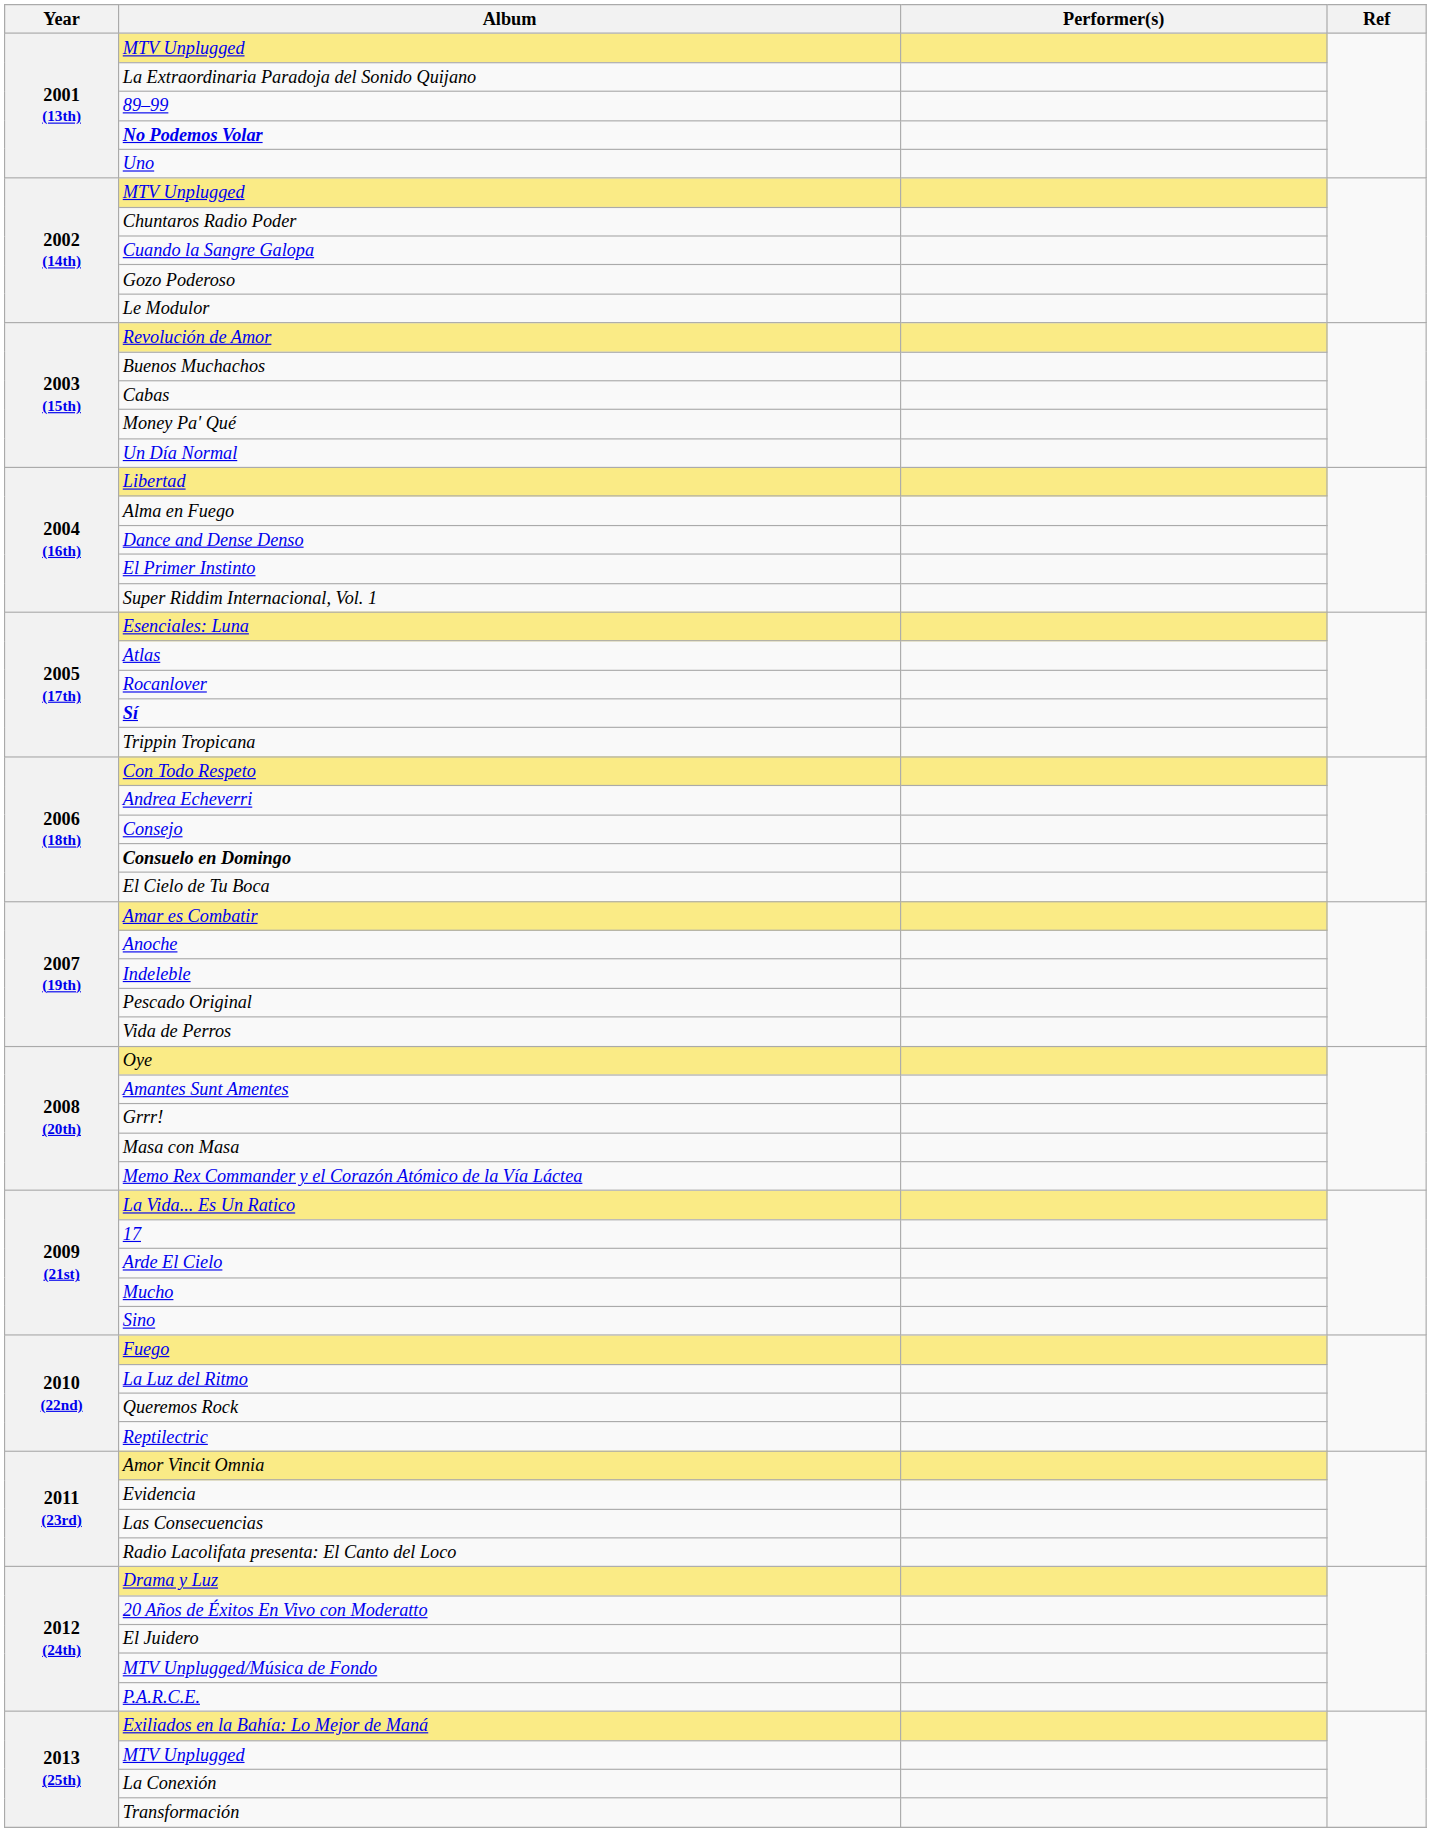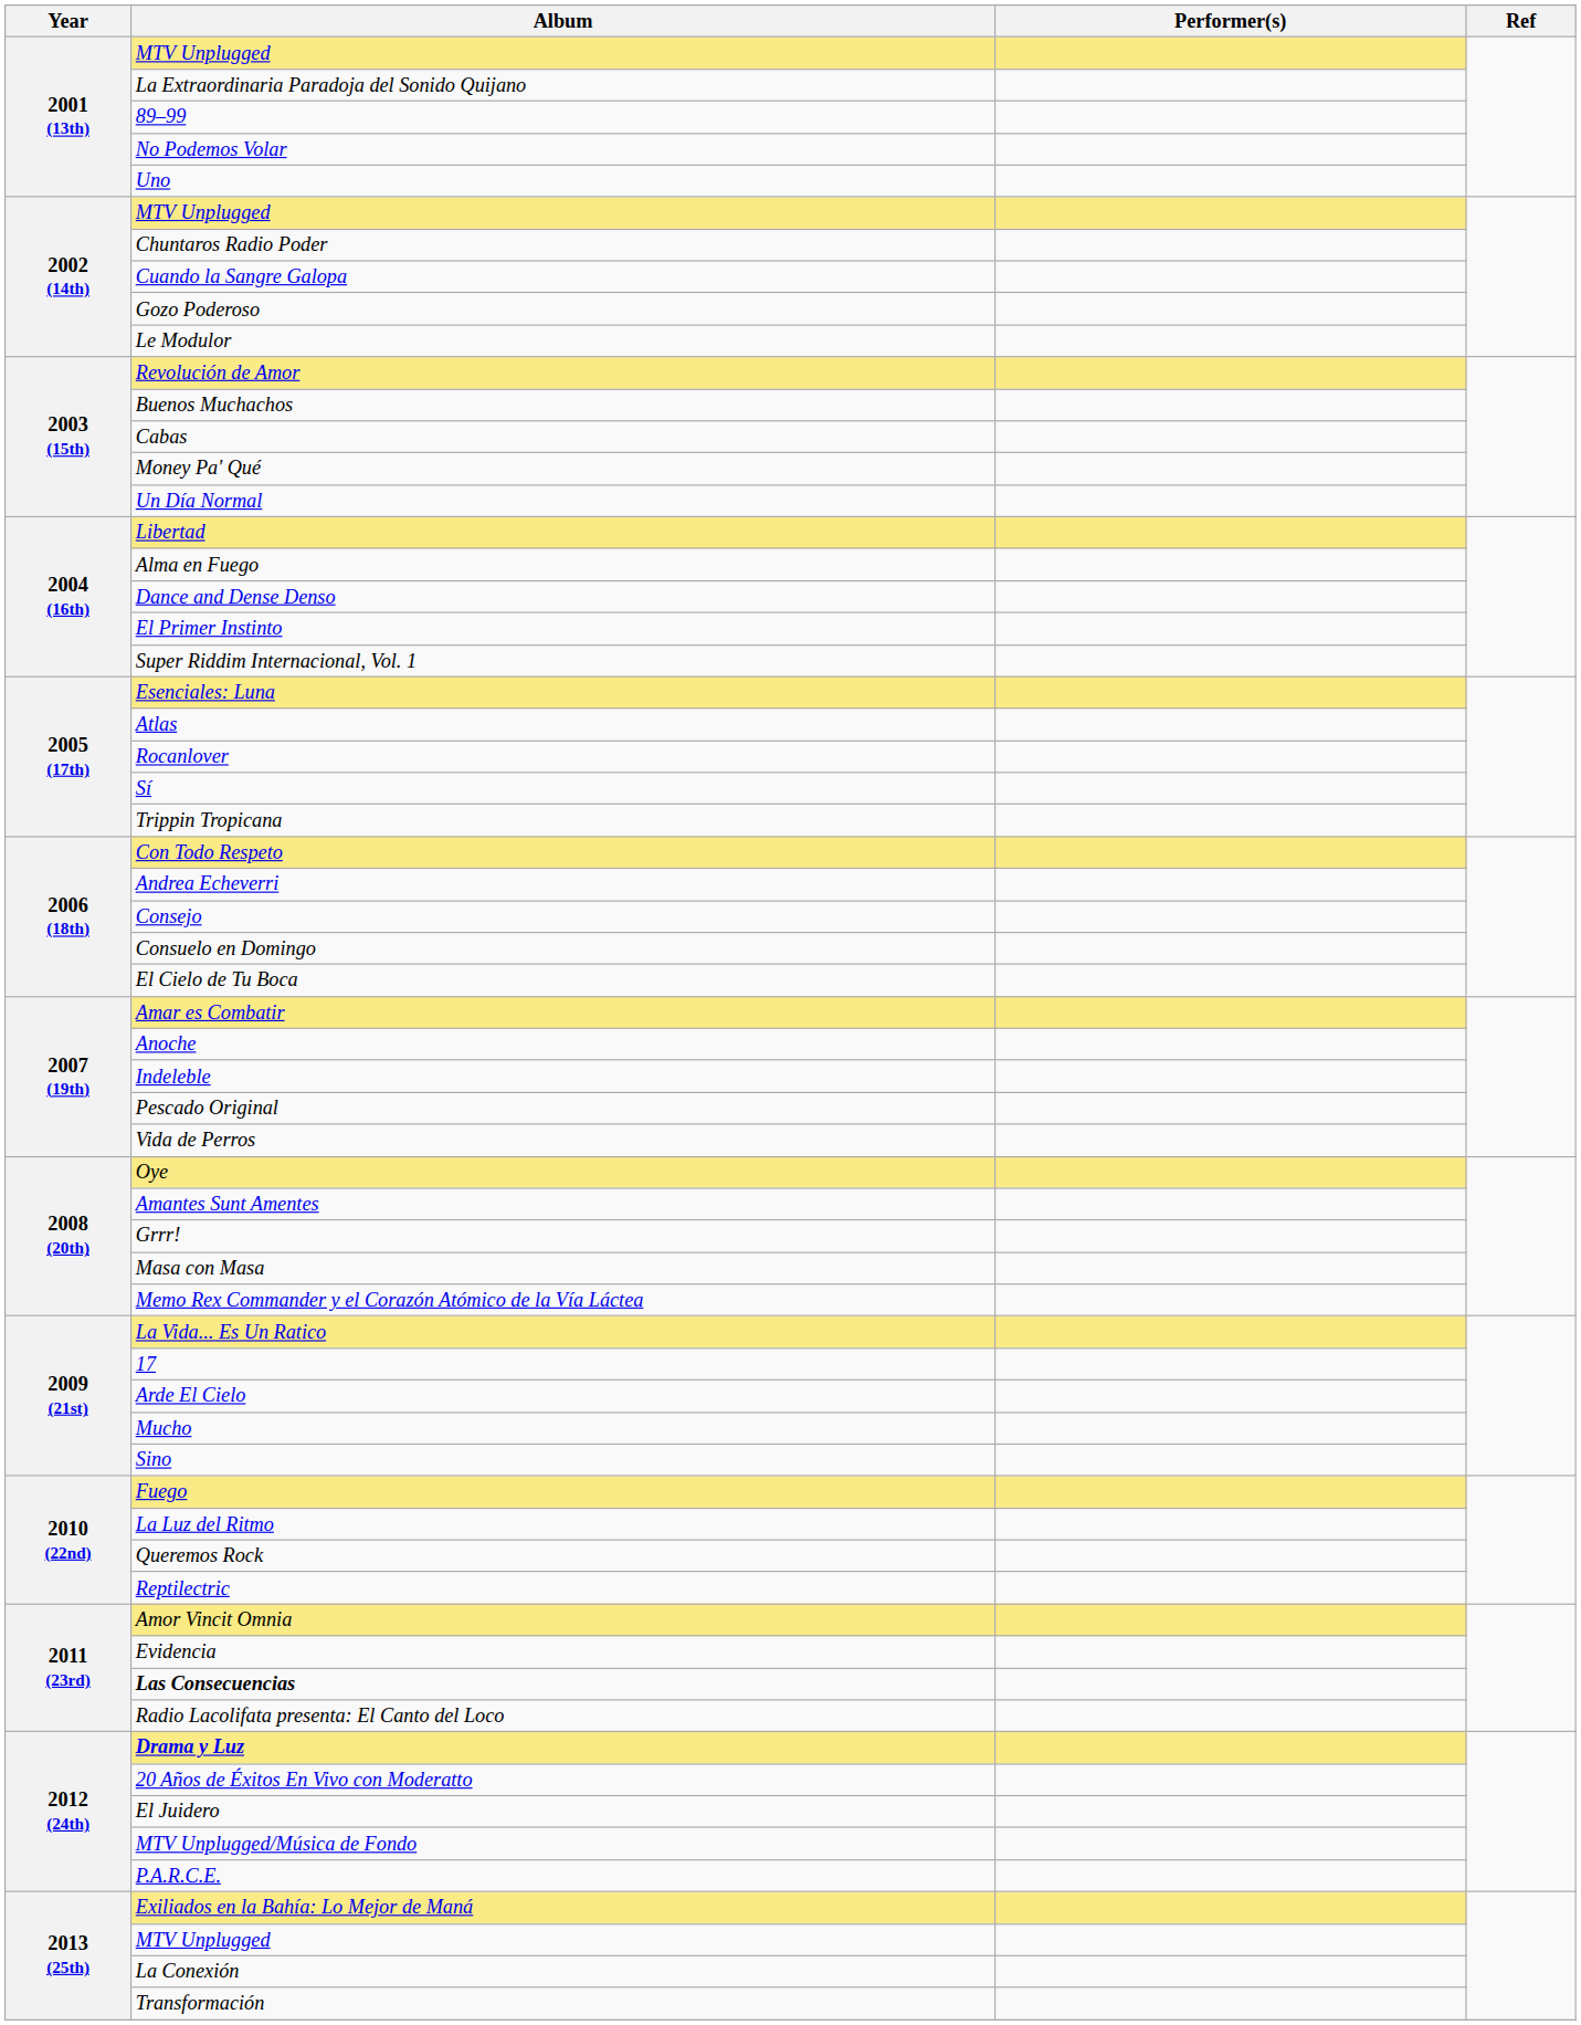No Podemos Volar | Album: bold -> normal
Sí | Album: bold -> normal
Consuelo en Domingo | Album: bold -> normal
Las Consecuencias | Album: normal -> bold
Drama y Luz | Album: normal -> bold
